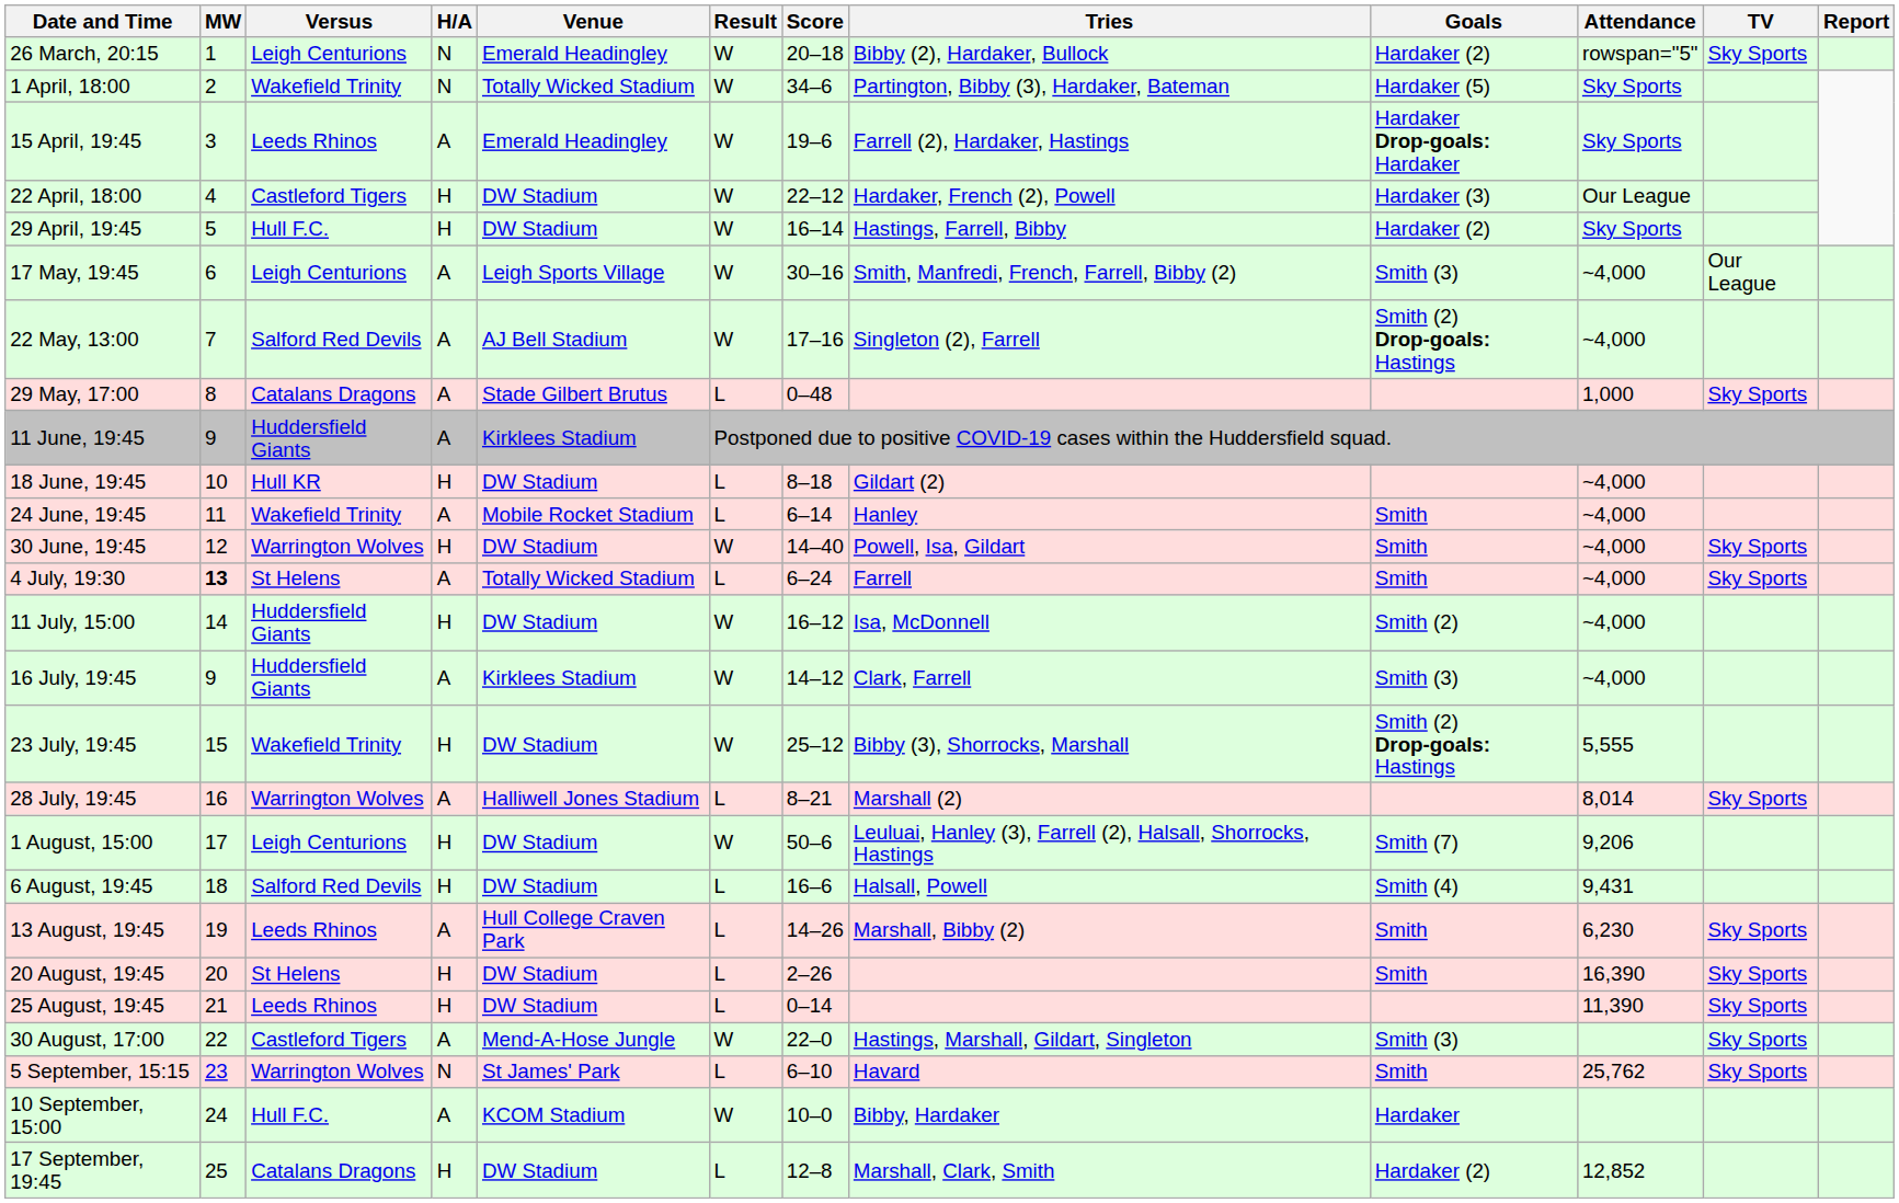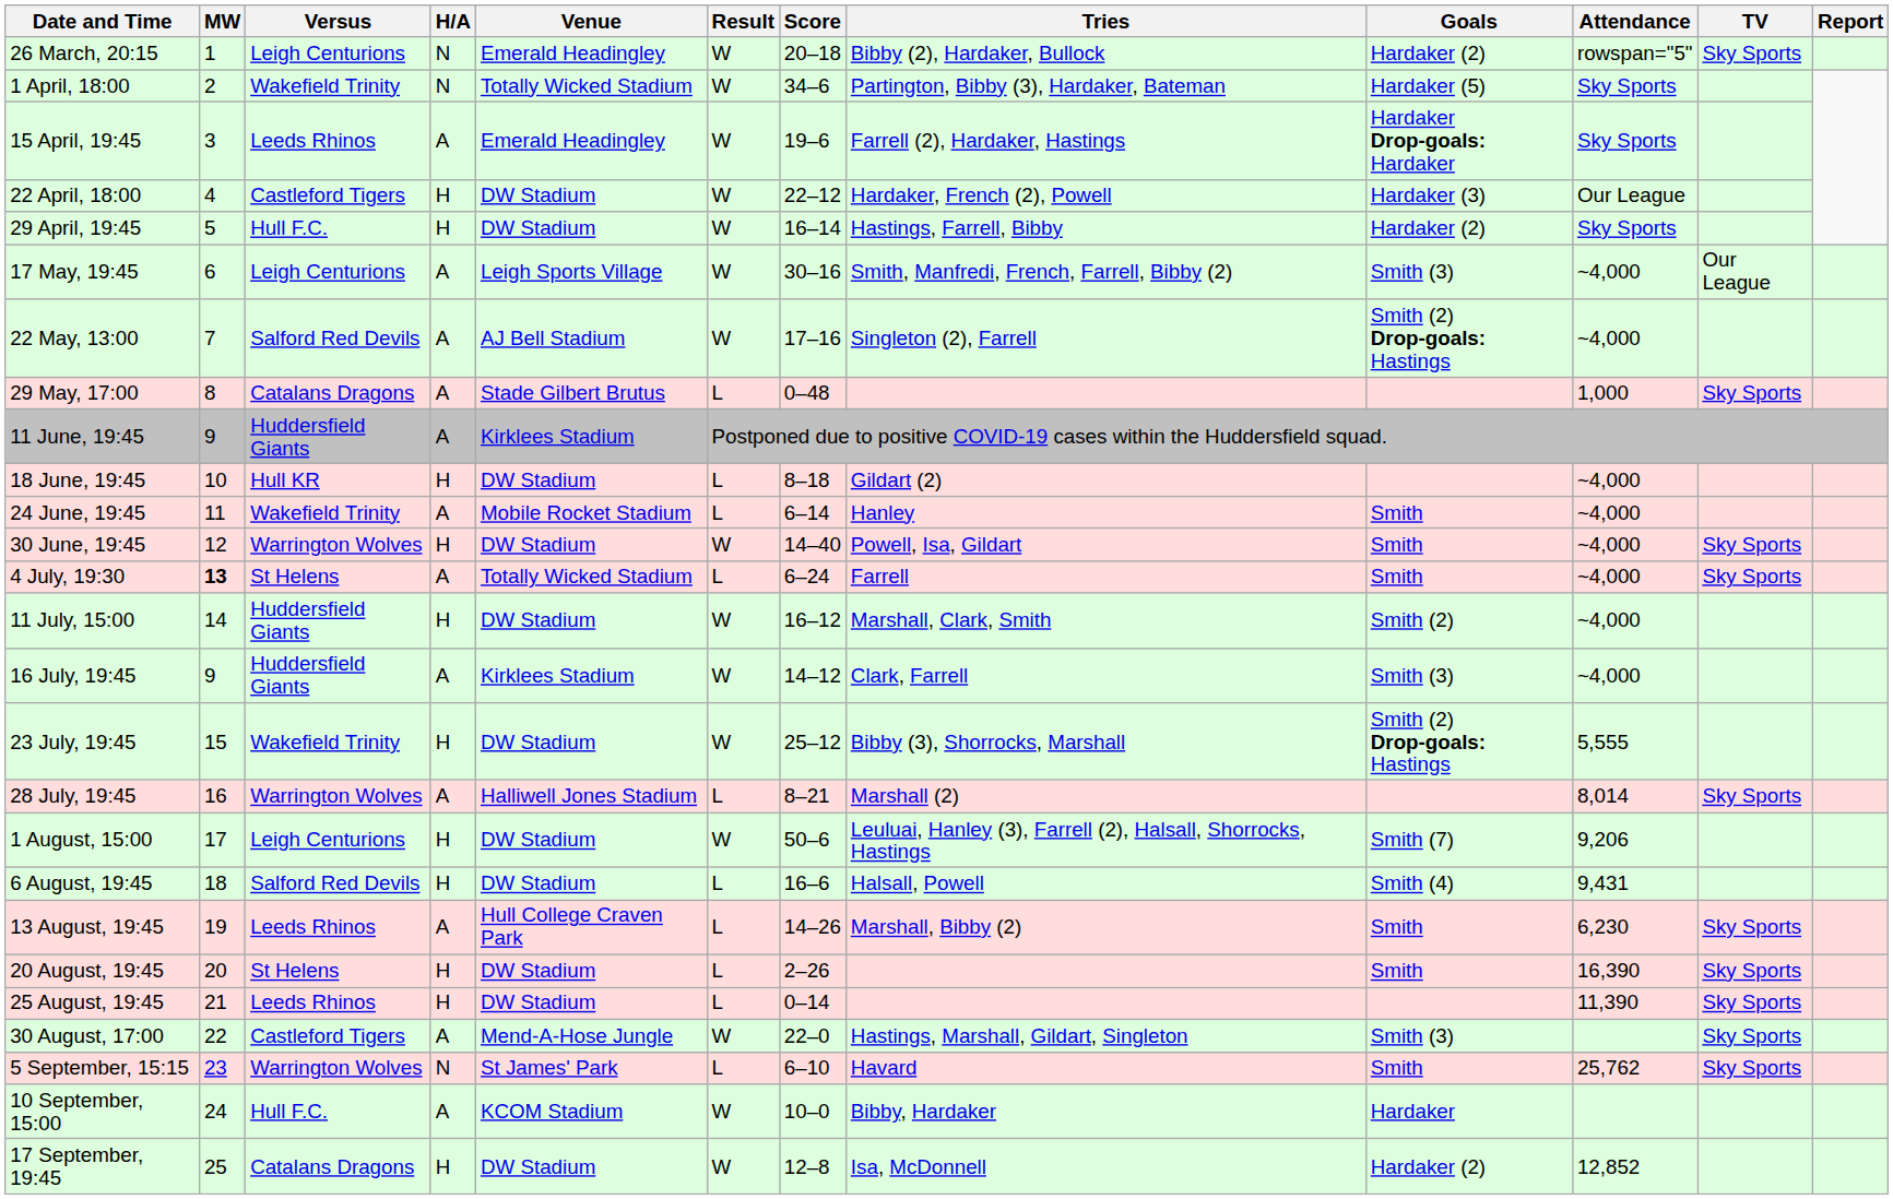11 July, 15:00 | Tries: Isa, McDonnell -> Marshall, Clark, Smith
17 September, 19:45 | Result: L -> W
17 September, 19:45 | Tries: Marshall, Clark, Smith -> Isa, McDonnell
